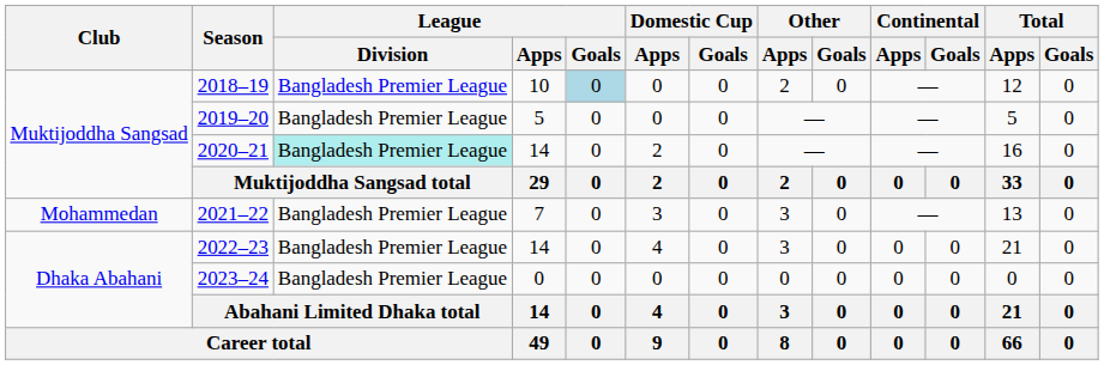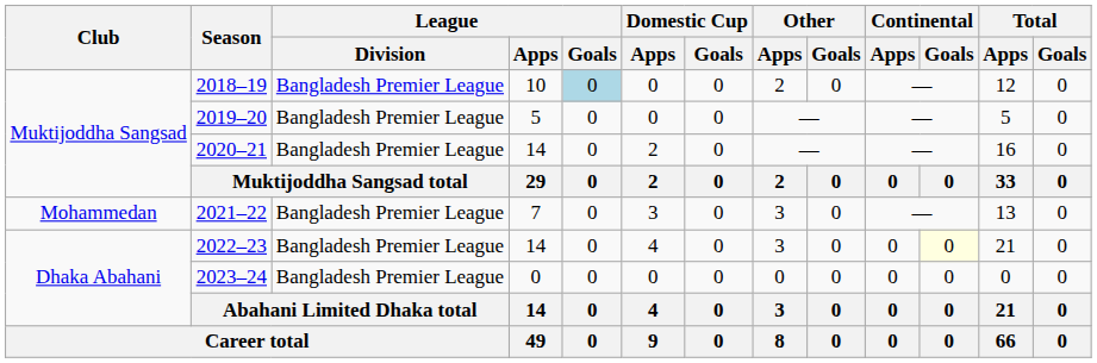2020–21 | League / Division: paleturquoise background -> no background
2022–23 | Continental / Goals: no background -> lightyellow background
